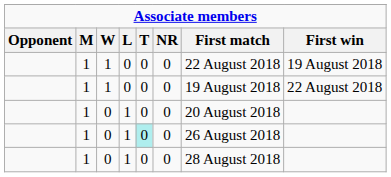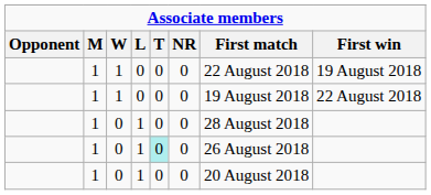row 5 | First match: 20 August 2018 -> 28 August 2018
row 7 | First match: 28 August 2018 -> 20 August 2018
